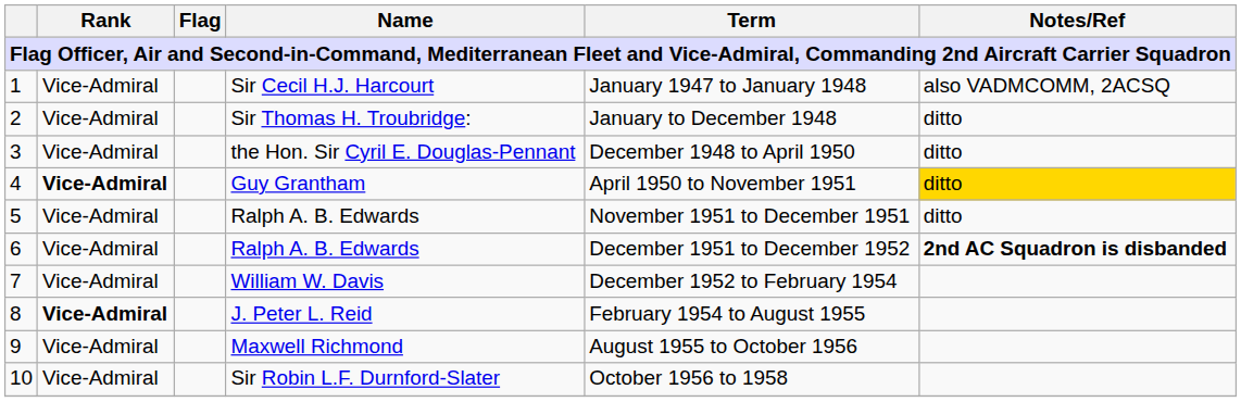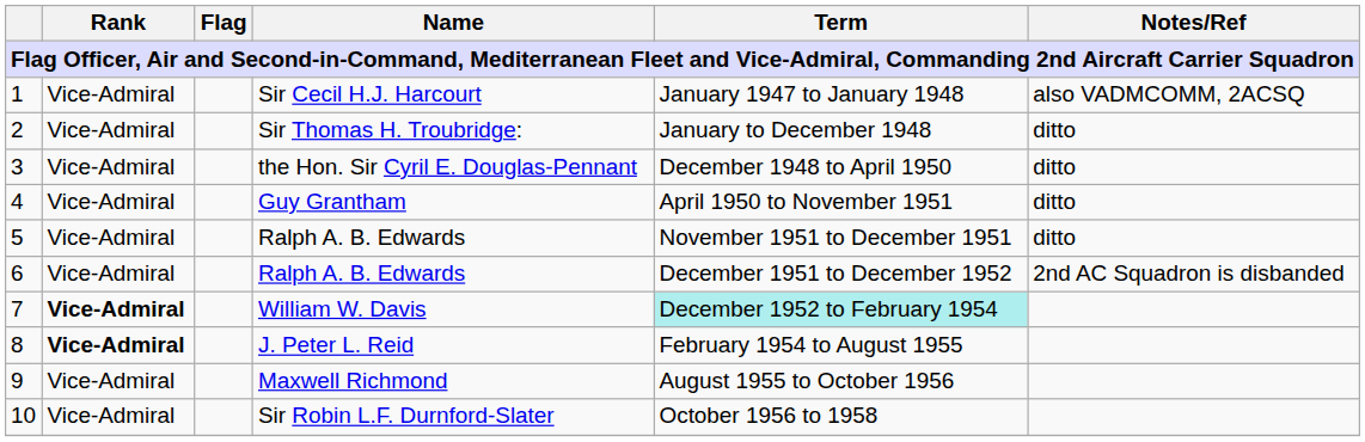Guy Grantham | Rank: bold -> normal
Guy Grantham | Notes/Ref: gold background -> no background
6 / Ralph A. B. Edwards | Notes/Ref: bold -> normal
William W. Davis | Rank: normal -> bold
William W. Davis | Term: no background -> paleturquoise background
